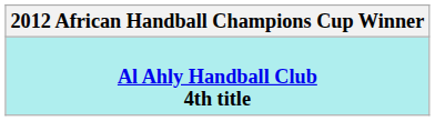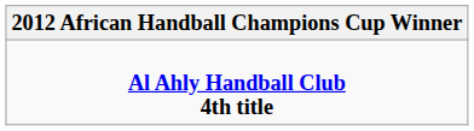row 2 | column 1: paleturquoise background -> no background
